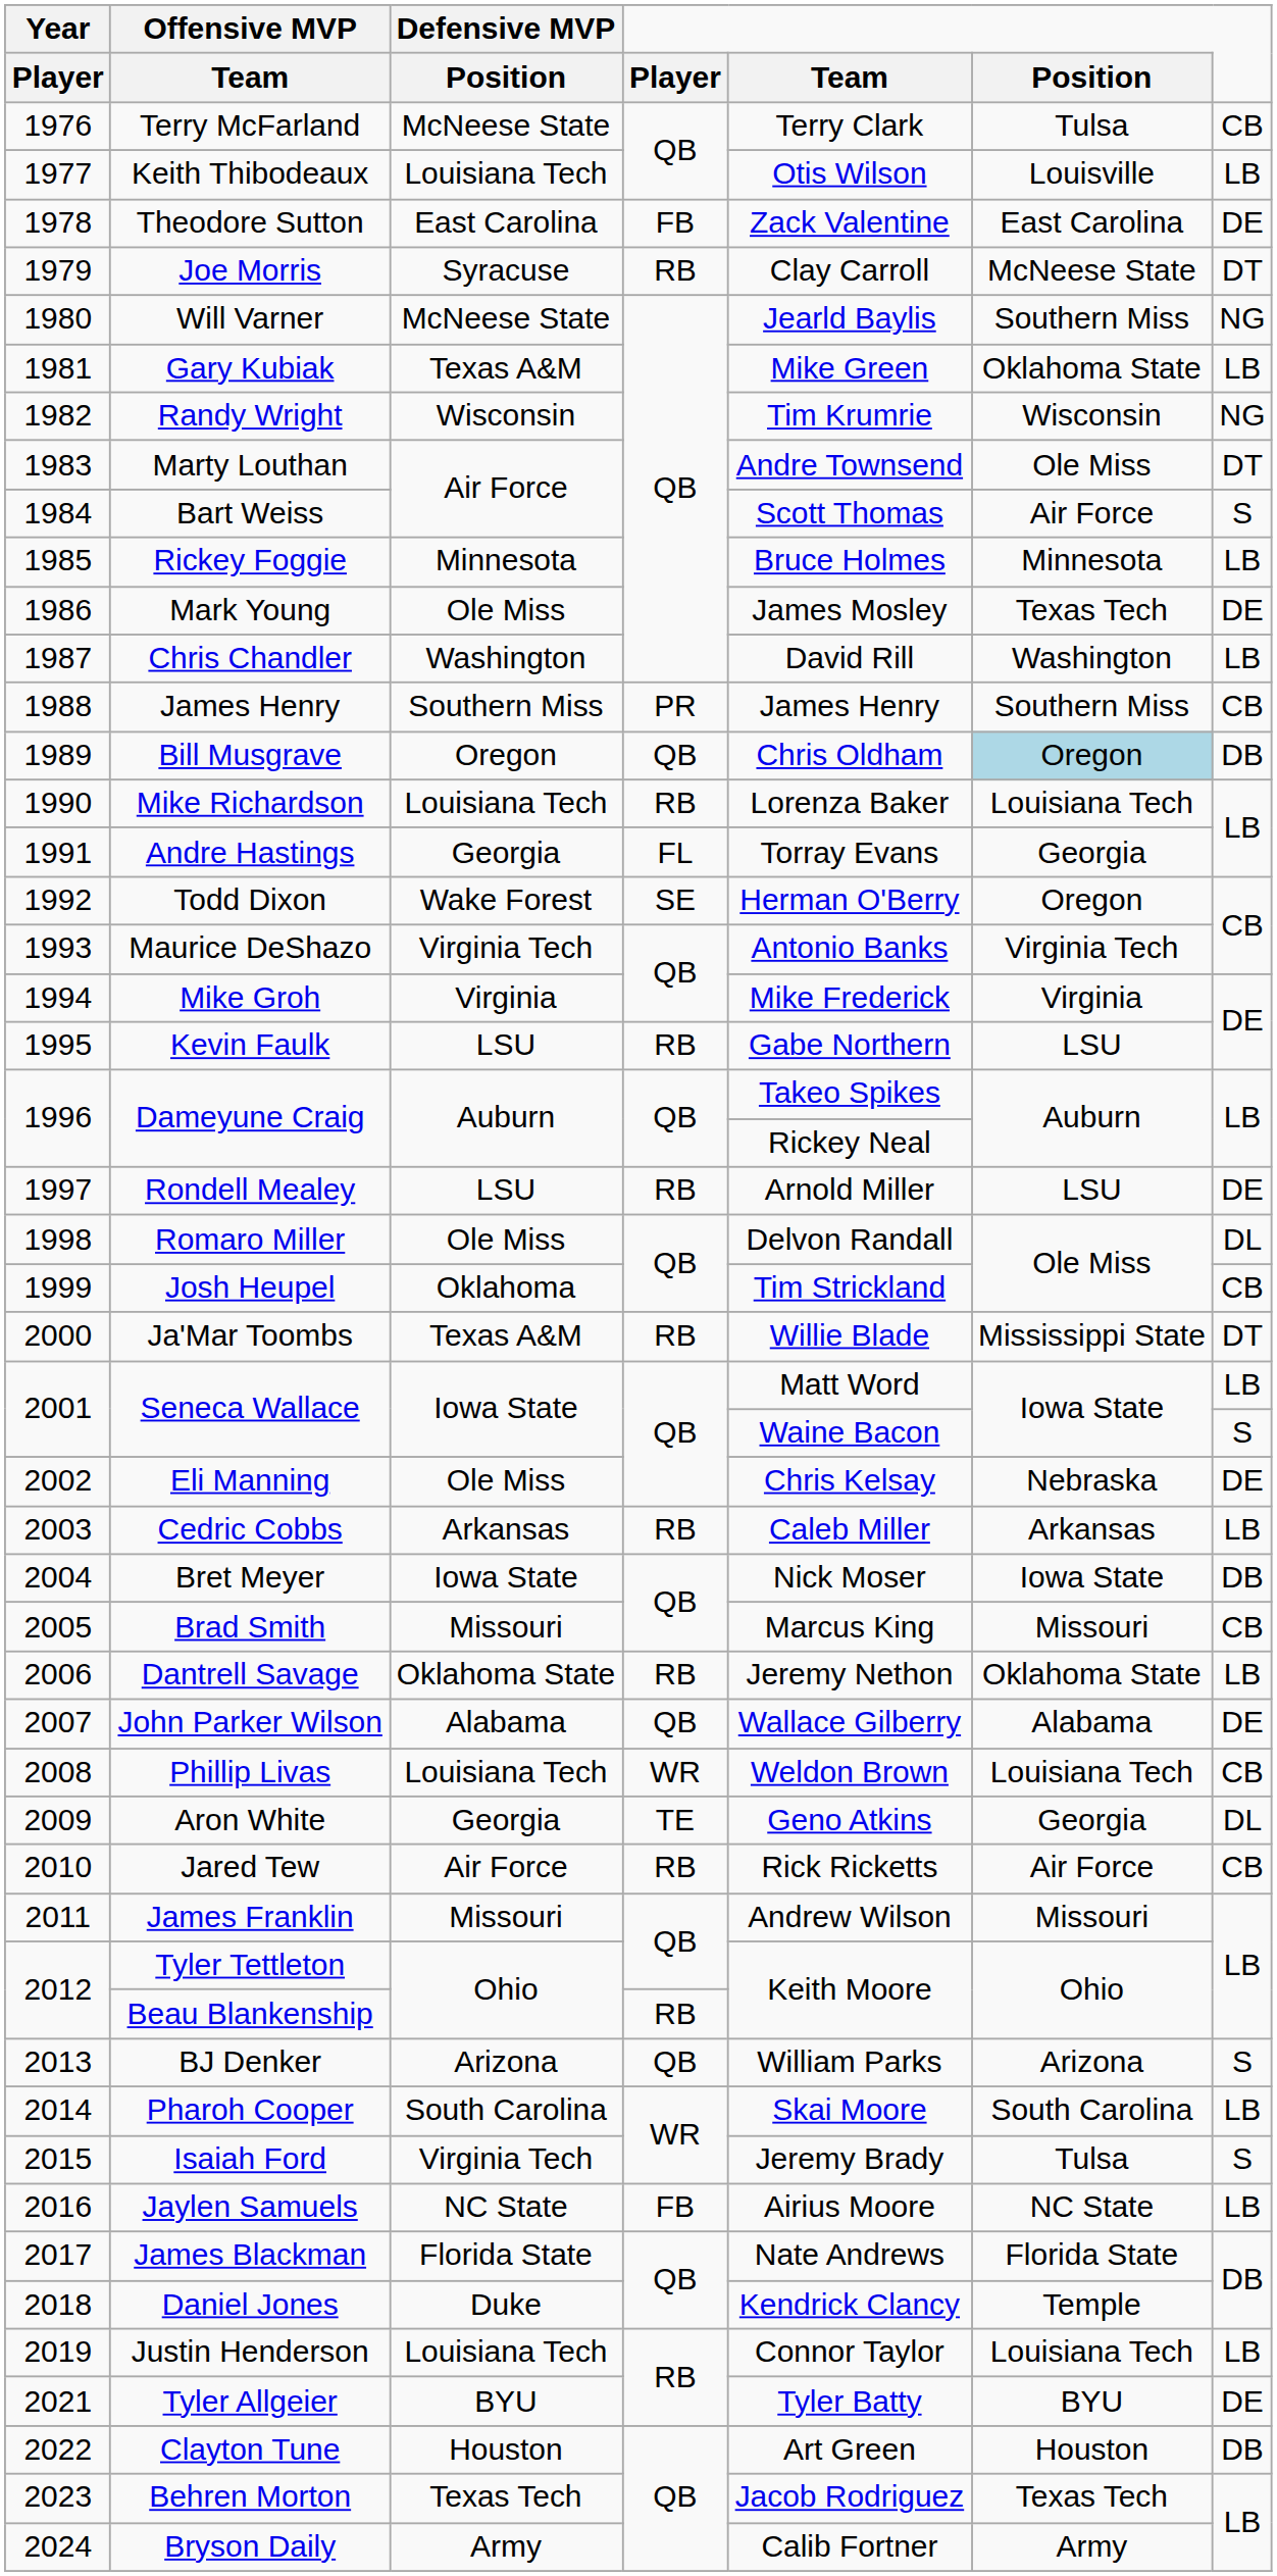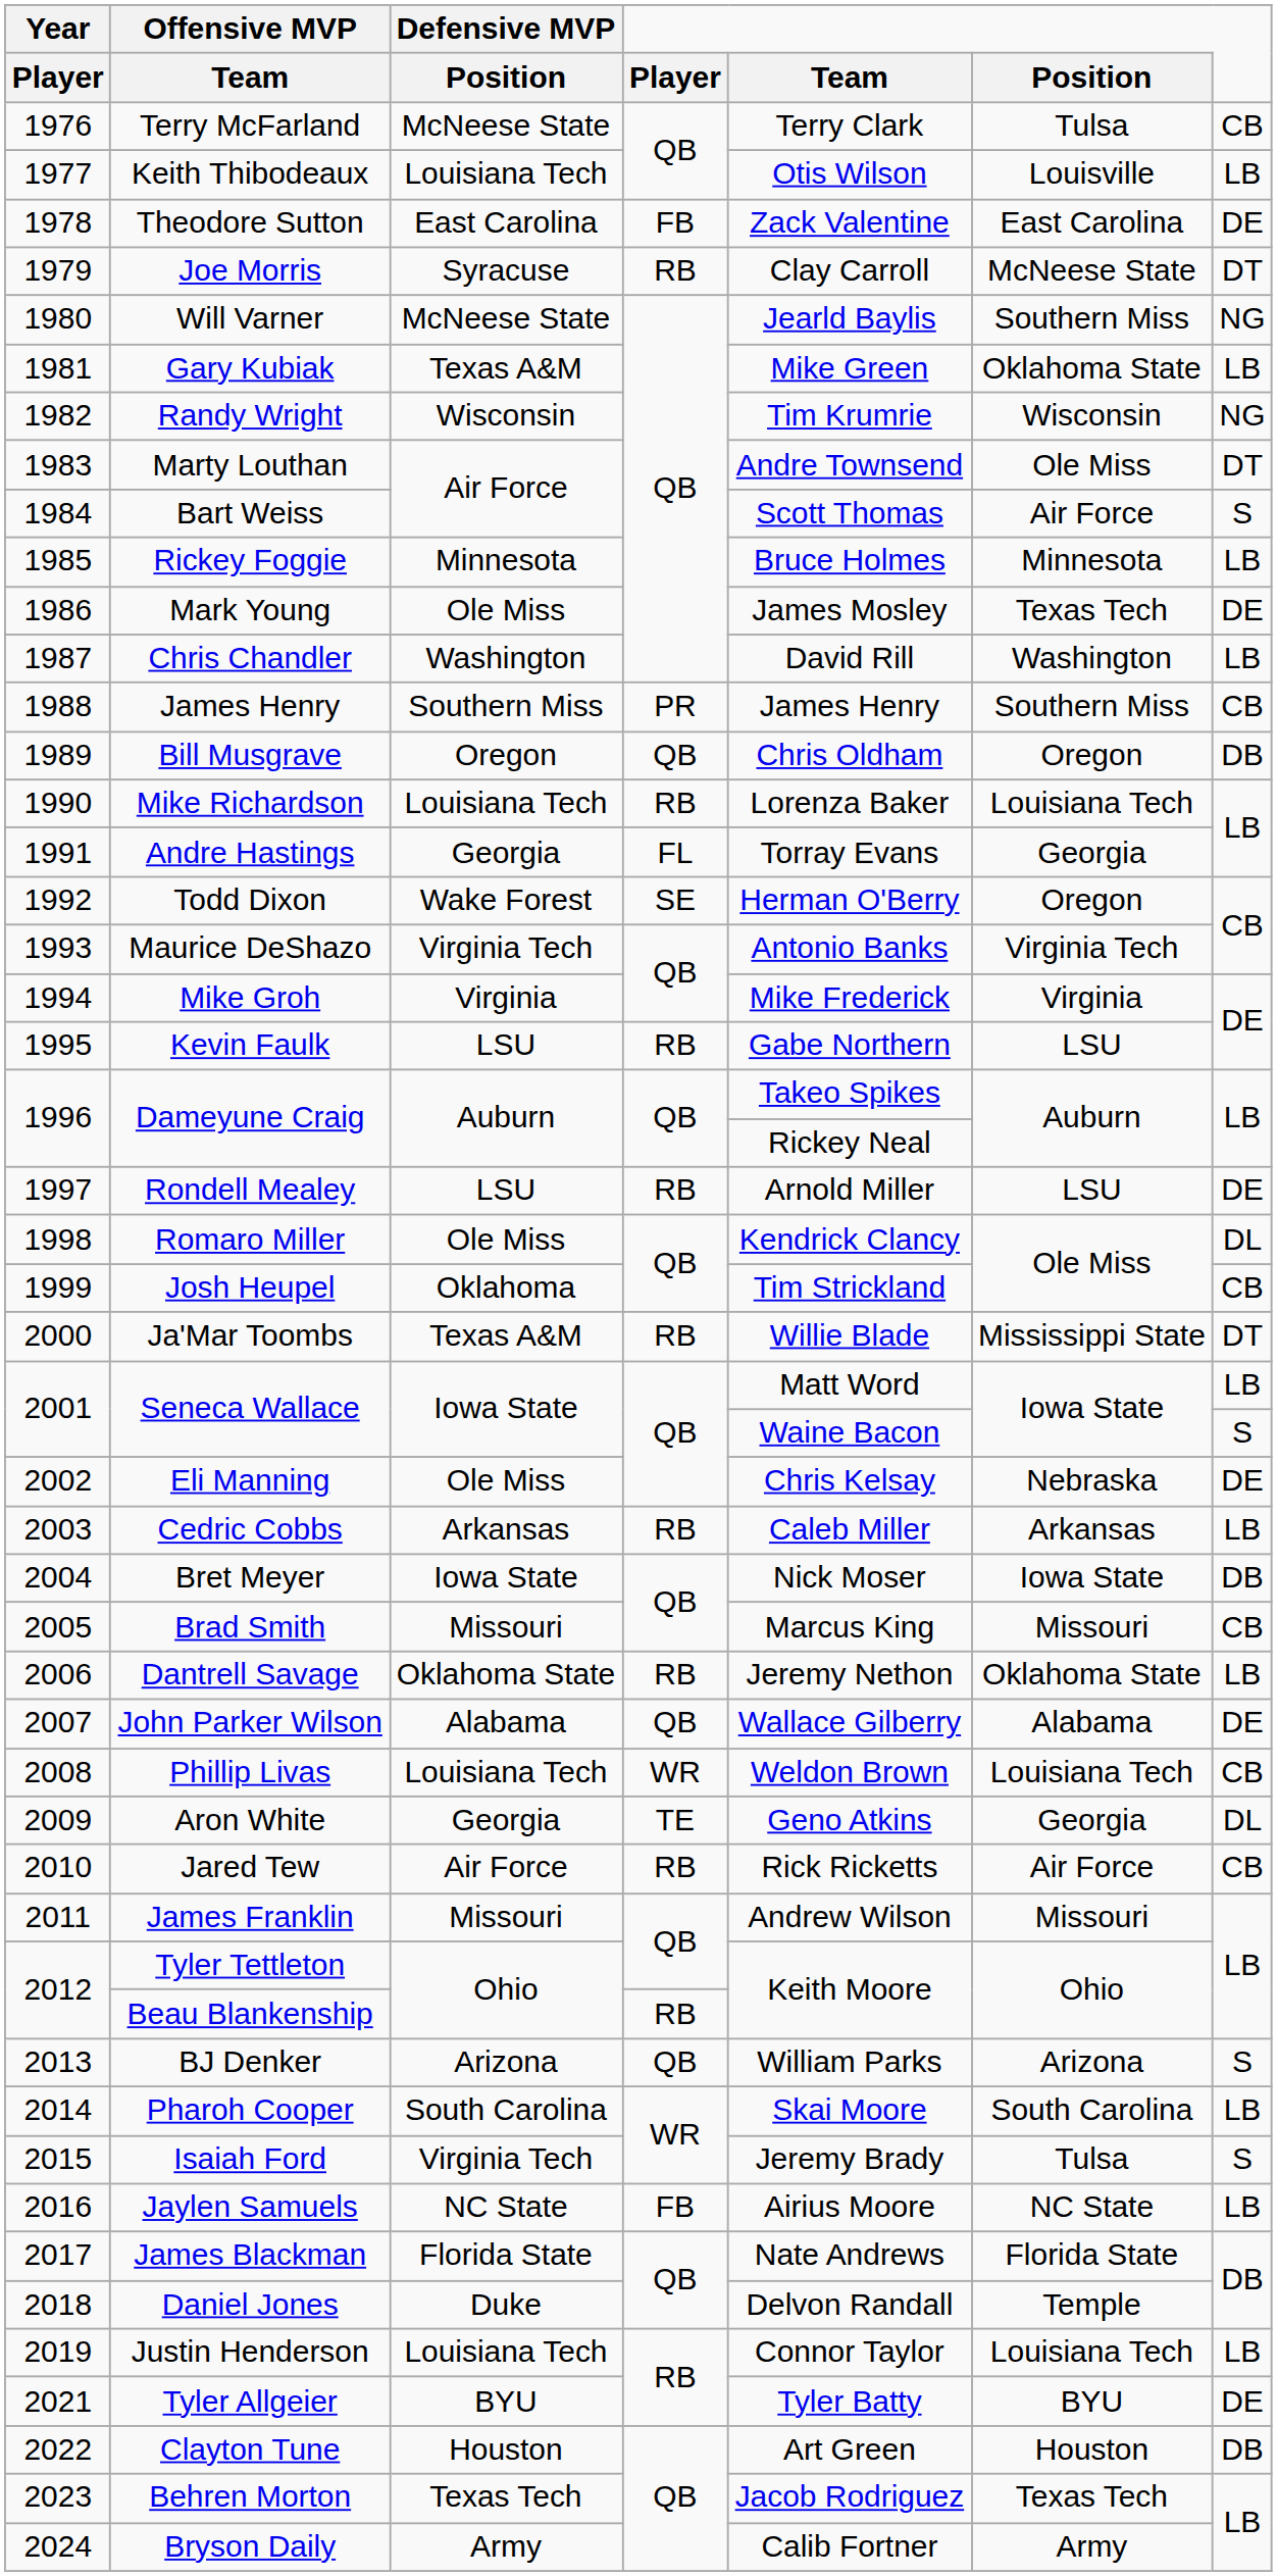Bill Musgrave | Position: lightblue background -> no background
Romaro Miller | Team: Delvon Randall -> Kendrick Clancy
Daniel Jones | Team: Kendrick Clancy -> Delvon Randall
